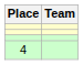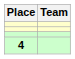row 5 | Place: normal -> bold
